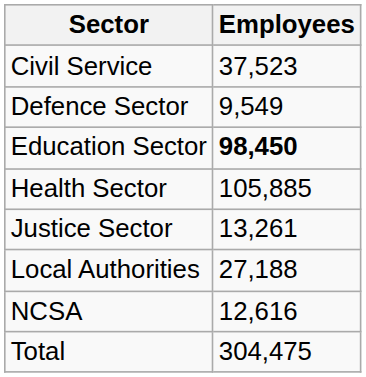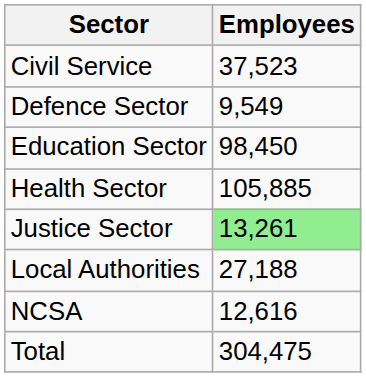Education Sector | Employees: bold -> normal
Justice Sector | Employees: no background -> lightgreen background
